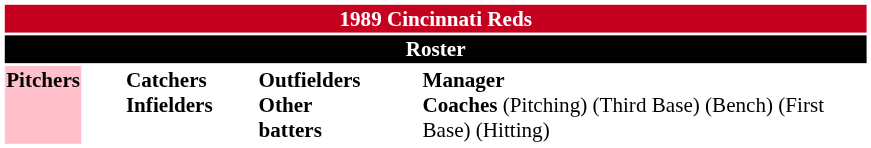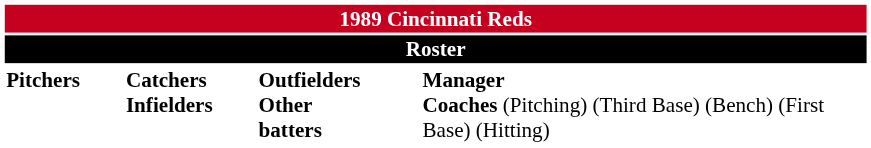Pitchers | column 1: pink background -> no background
